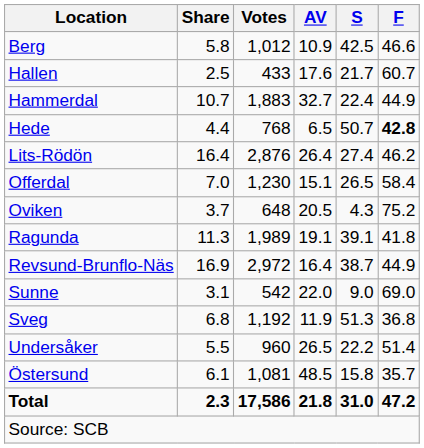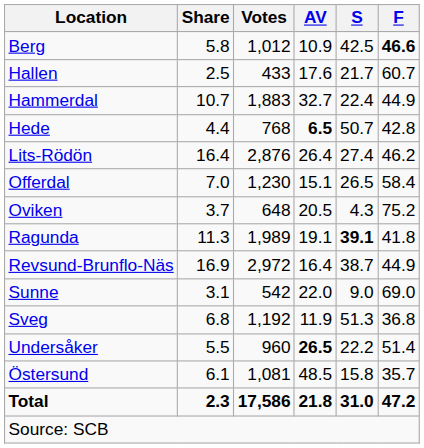Berg | F: normal -> bold
Hede | AV: normal -> bold
Hede | F: bold -> normal
Ragunda | S: normal -> bold
Undersåker | AV: normal -> bold
